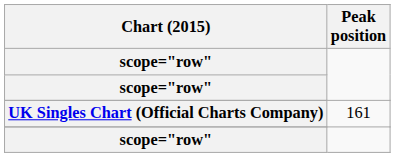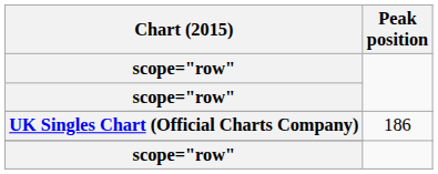UK Singles Chart (Official Charts Company) | Peak position: 161 -> 186
